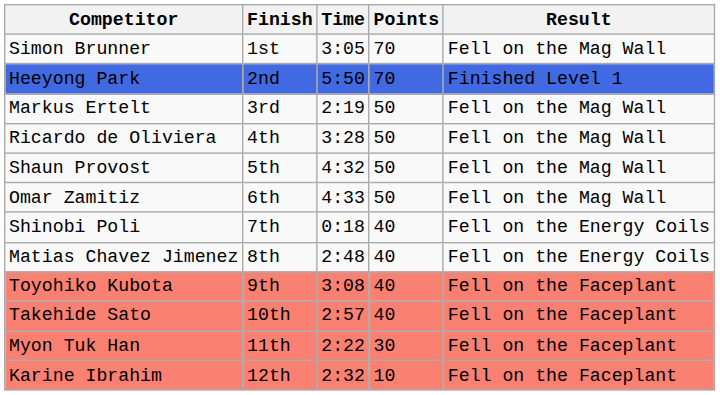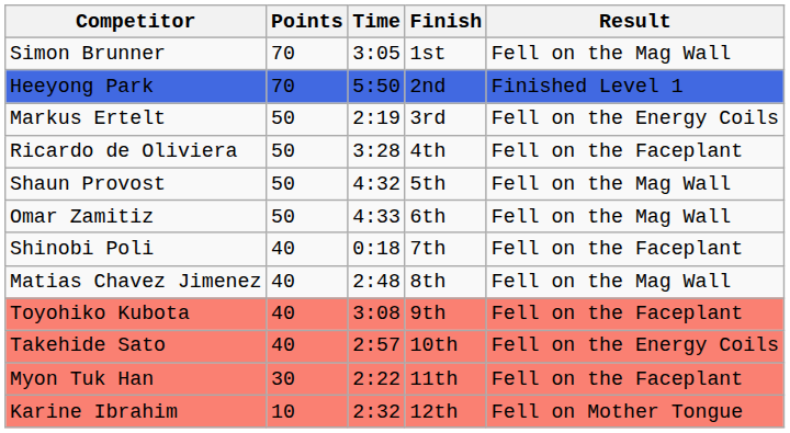columns swapped: Points <-> Finish
Markus Ertelt | Result: Fell on the Mag Wall -> Fell on the Energy Coils
Ricardo de Oliviera | Result: Fell on the Mag Wall -> Fell on the Faceplant
Shinobi Poli | Result: Fell on the Energy Coils -> Fell on the Faceplant
Matias Chavez Jimenez | Result: Fell on the Energy Coils -> Fell on the Mag Wall
Takehide Sato | Result: Fell on the Faceplant -> Fell on the Energy Coils
Karine Ibrahim | Result: Fell on the Faceplant -> Fell on Mother Tongue
